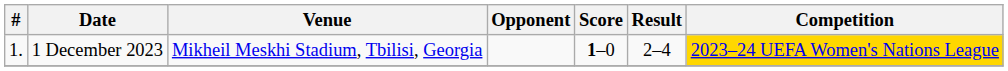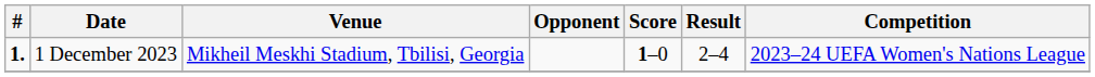1 December 2023 | #: normal -> bold
1 December 2023 | Competition: gold background -> no background
